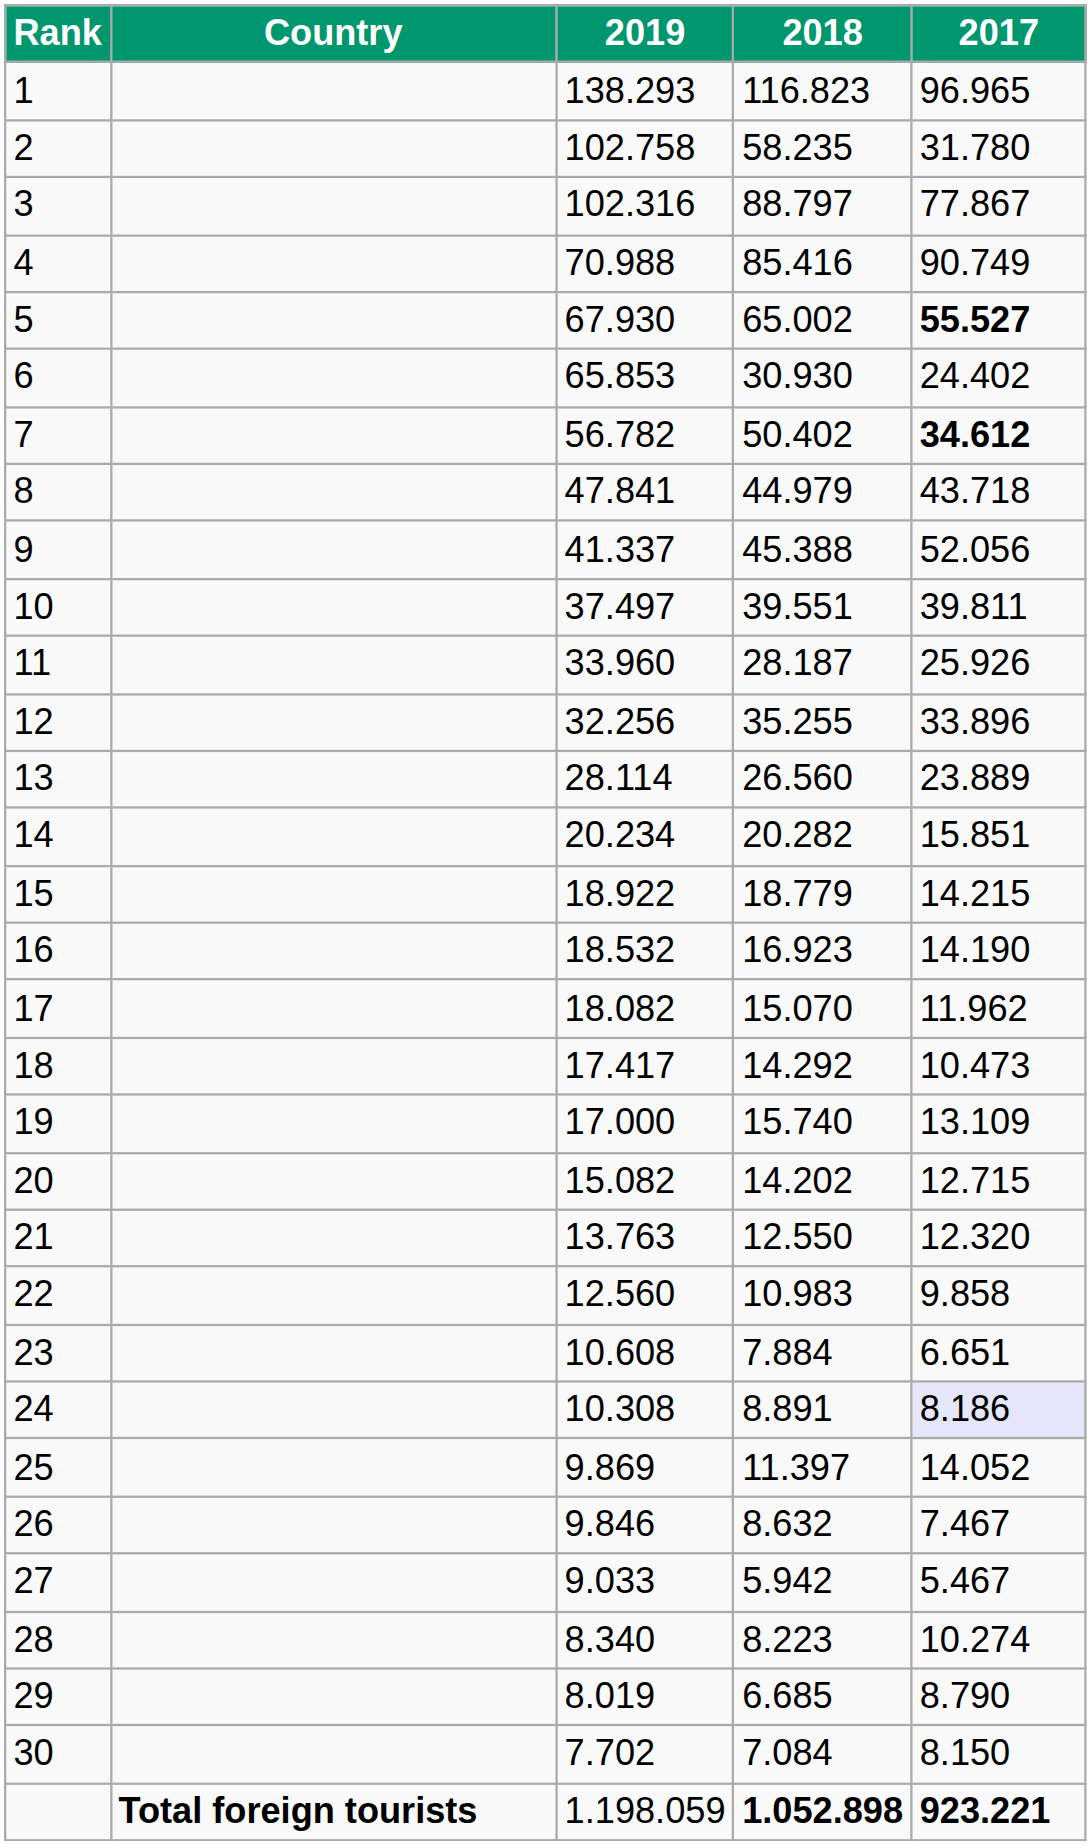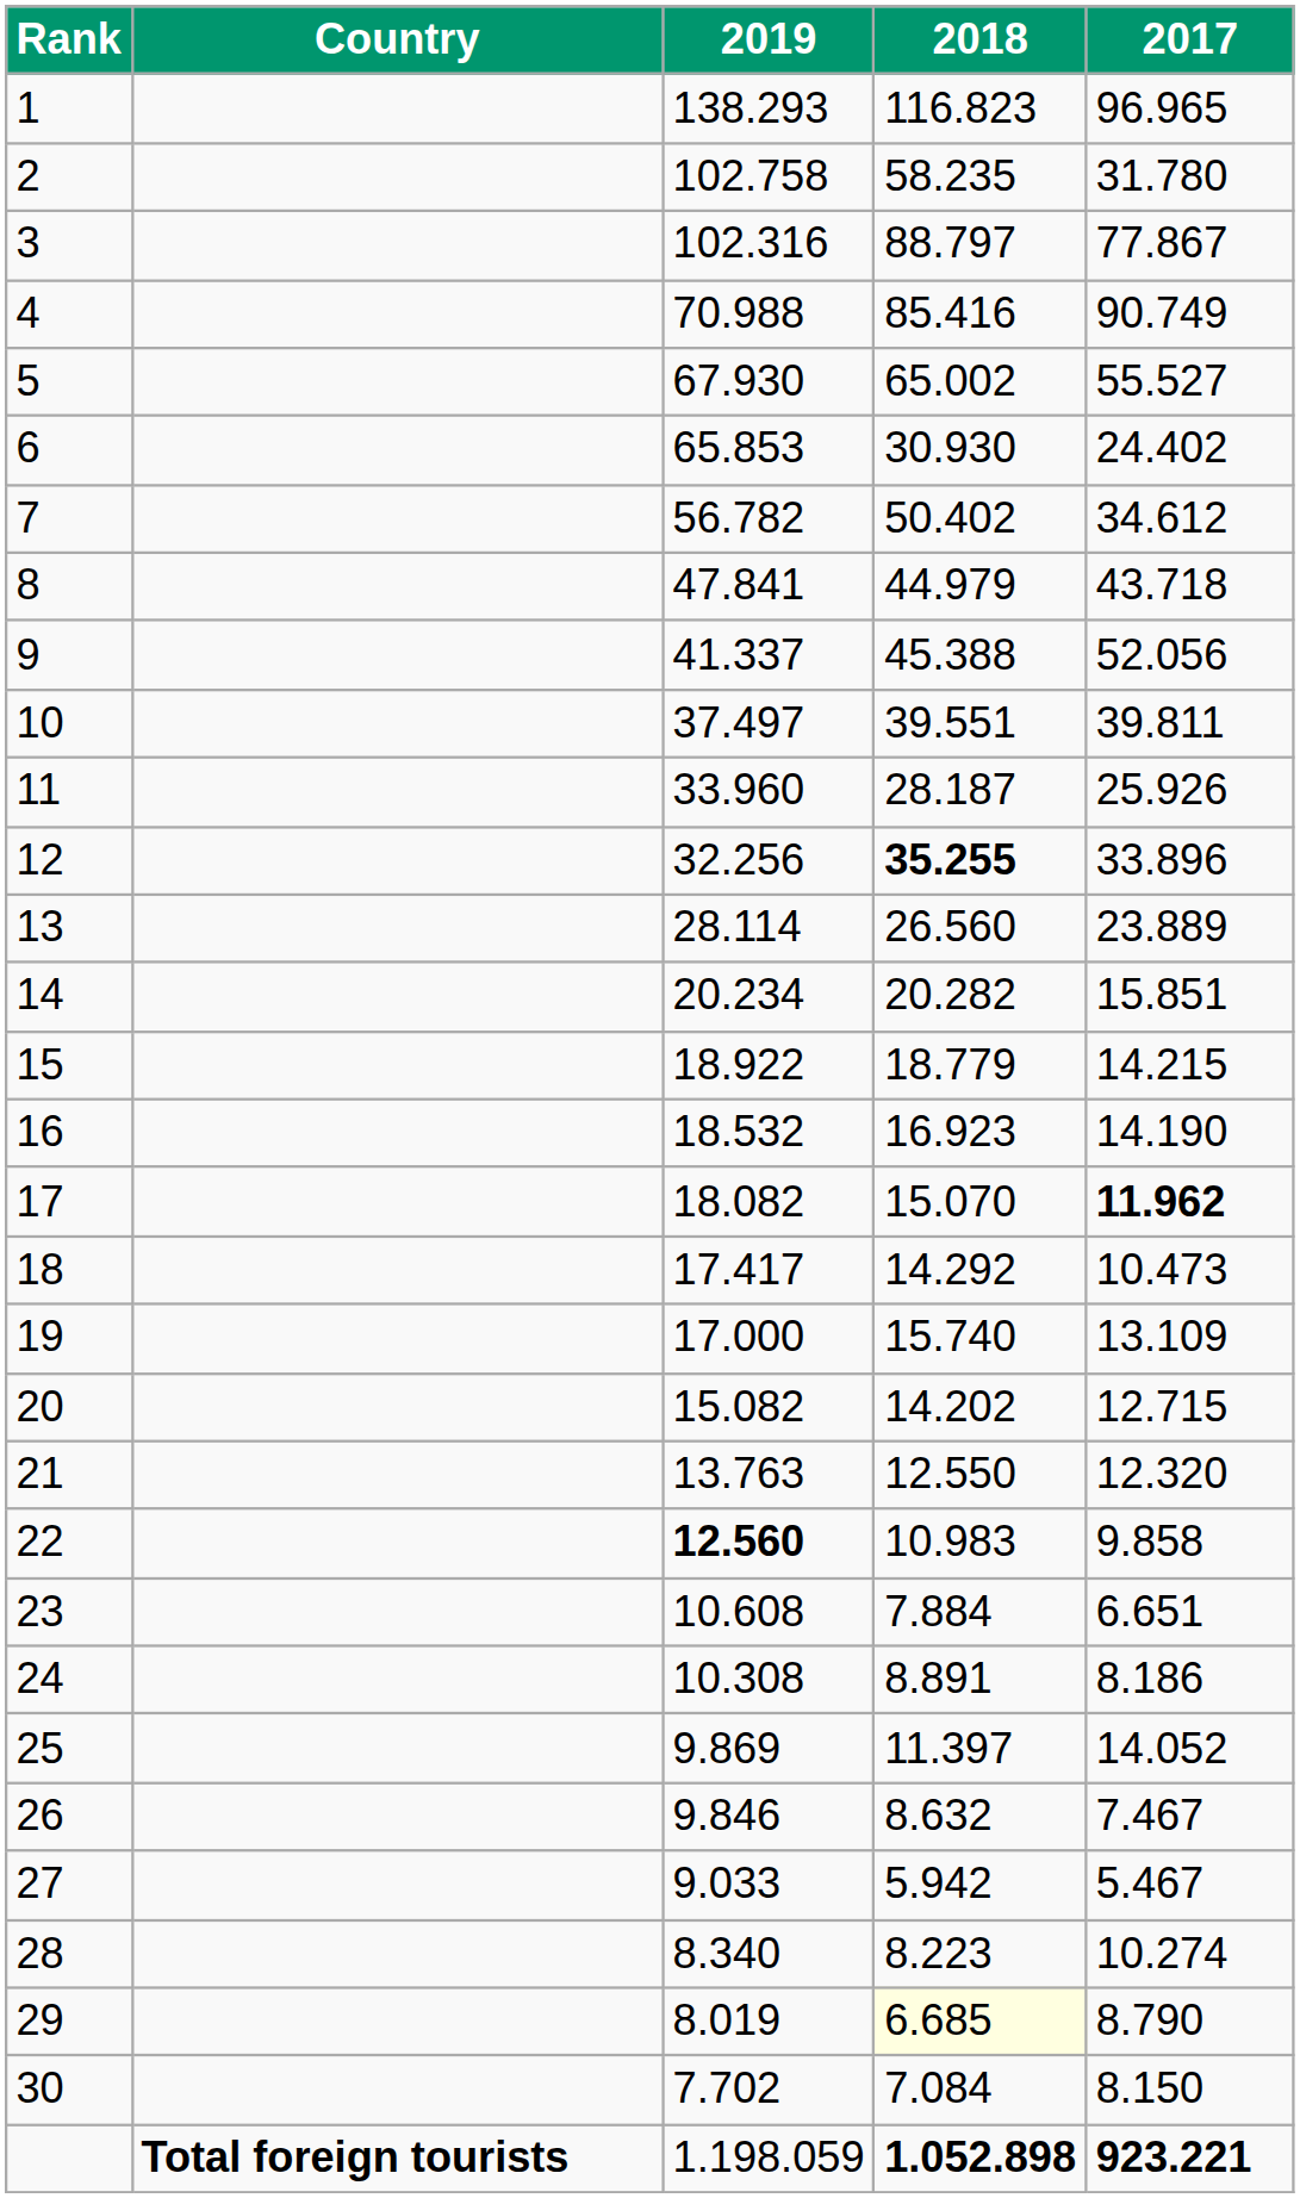5 | 2017: bold -> normal
7 | 2017: bold -> normal
12 | 2018: normal -> bold
17 | 2017: normal -> bold
22 | 2019: normal -> bold
24 | 2017: lavender background -> no background
29 | 2018: no background -> lightyellow background
